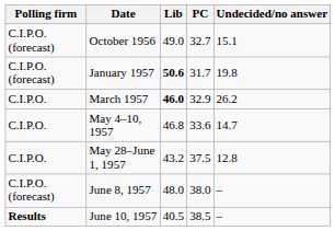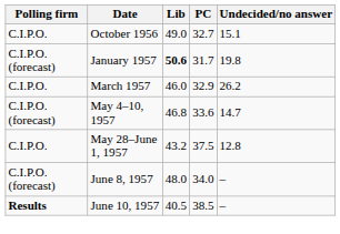October 1956 | Polling firm: C.I.P.O. (forecast) -> C.I.P.O.
March 1957 | Lib: bold -> normal
May 4–10, 1957 | Polling firm: C.I.P.O. -> C.I.P.O. (forecast)
June 8, 1957 | PC: 38.0 -> 34.0
